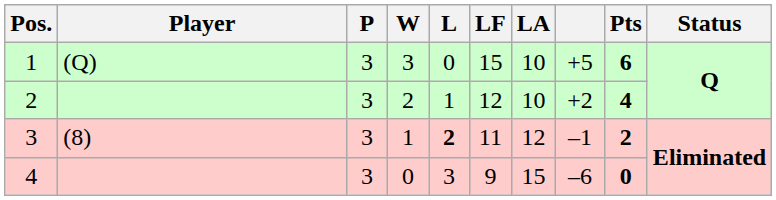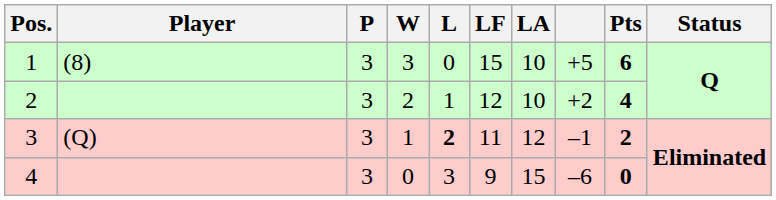row 2 | Player: (Q) -> (8)
row 4 | Player: (8) -> (Q)
